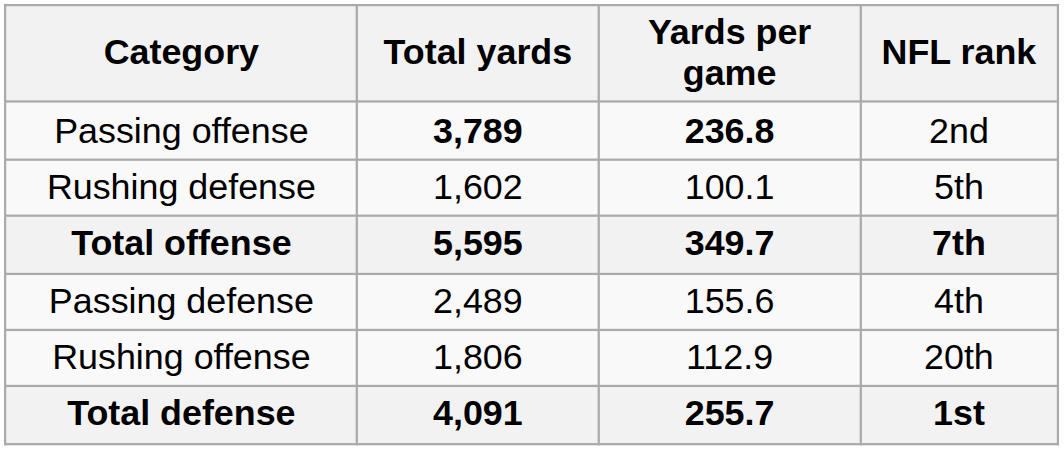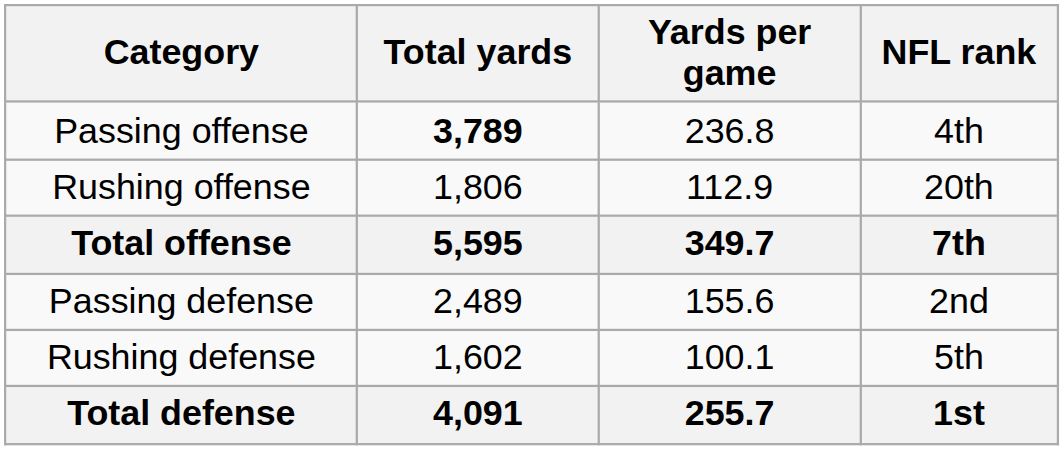Passing offense | Yards per game: bold -> normal
Passing offense | NFL rank: 2nd -> 4th
rows swapped: Rushing offense <-> Rushing defense
Passing defense | NFL rank: 4th -> 2nd
